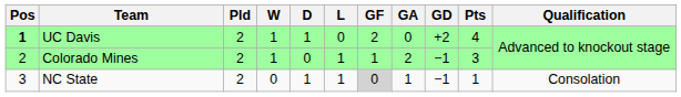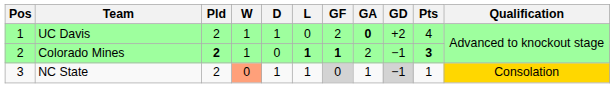UC Davis | Pos: bold -> normal
UC Davis | GA: normal -> bold
Colorado Mines | Pld: normal -> bold
Colorado Mines | L: normal -> bold
Colorado Mines | GF: normal -> bold
Colorado Mines | Pts: normal -> bold
NC State | W: no background -> lightsalmon background
NC State | GD: no background -> lightgrey background
NC State | Qualification: no background -> gold background
